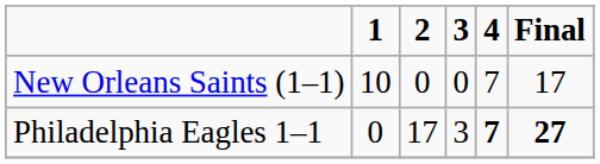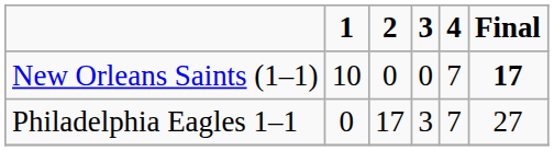New Orleans Saints (1–1) | Final: normal -> bold
Philadelphia Eagles 1–1 | 4: bold -> normal
Philadelphia Eagles 1–1 | Final: bold -> normal
